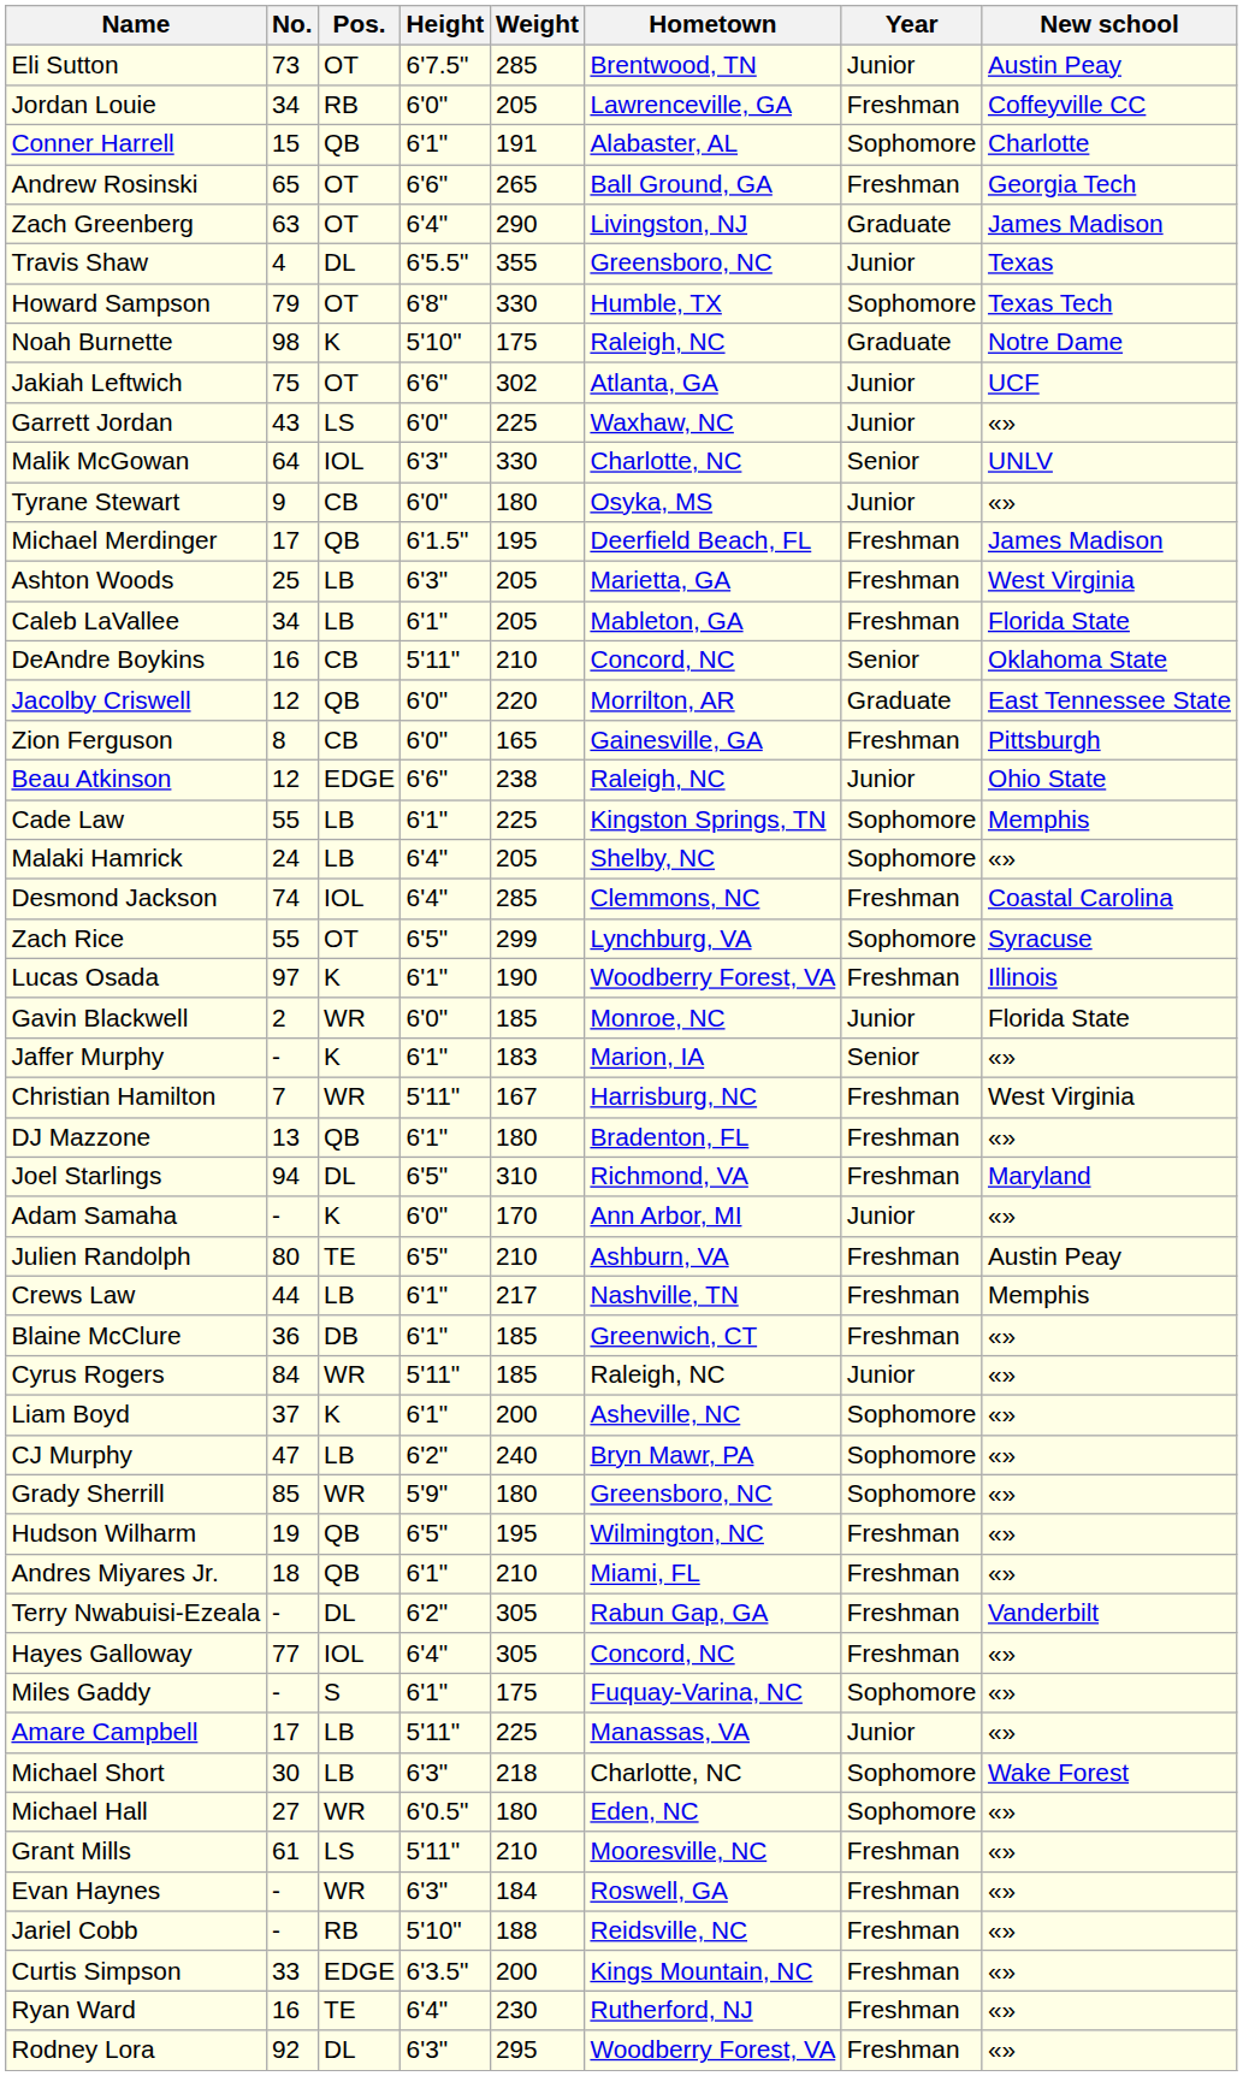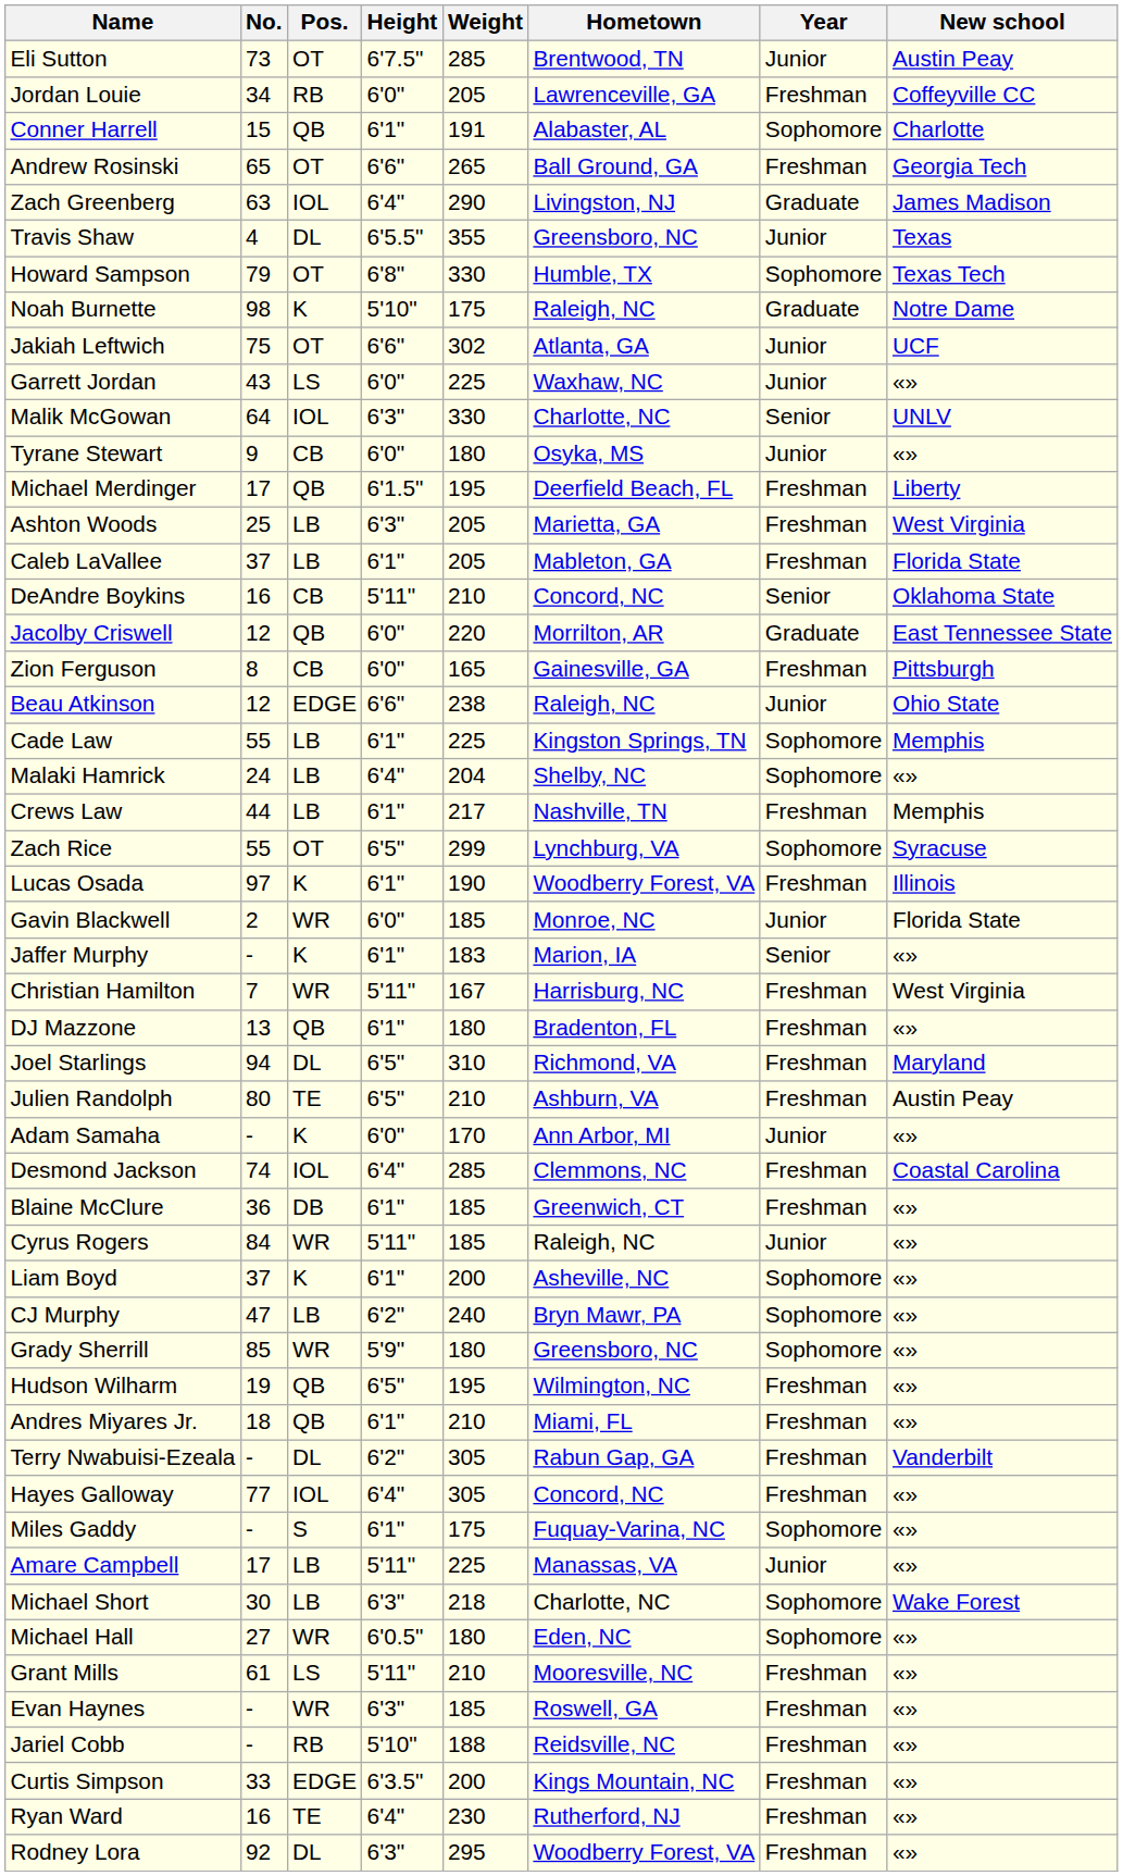Zach Greenberg | Pos.: OT -> IOL
Michael Merdinger | New school: James Madison -> Liberty
Caleb LaVallee | No.: 34 -> 37
Malaki Hamrick | Weight: 205 -> 204
rows swapped: Crews Law <-> Desmond Jackson
rows swapped: Julien Randolph <-> Adam Samaha
Evan Haynes | Weight: 184 -> 185
